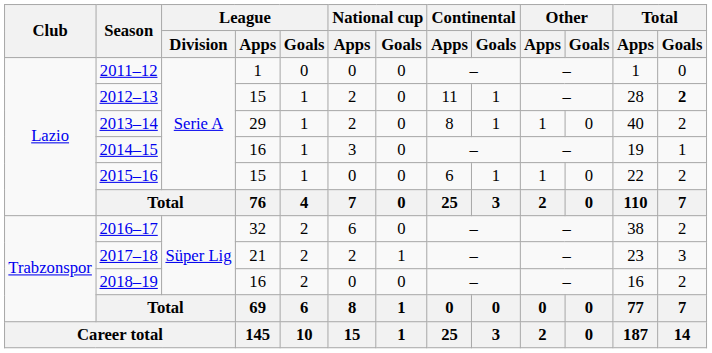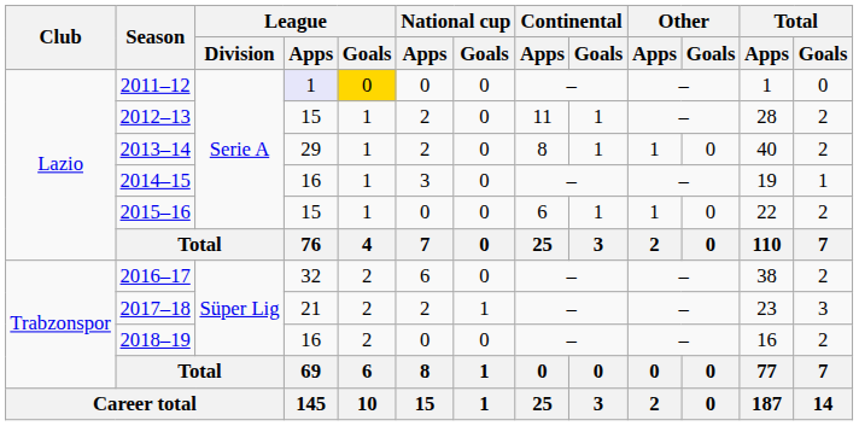2011–12 | League / Apps: no background -> lavender background
2011–12 | League / Goals: no background -> gold background
2012–13 | Total / Goals: bold -> normal
